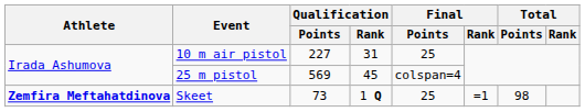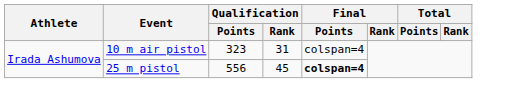10 m air pistol | Qualification / Points: 227 -> 323
10 m air pistol | Final / Points: 25 -> colspan=4
25 m pistol | Qualification / Points: 569 -> 556
25 m pistol | Final / Points: normal -> bold
- row: Zemfira Meftahatdinova | Skeet | 73 | 1 Q | 25 | =1 | 98
